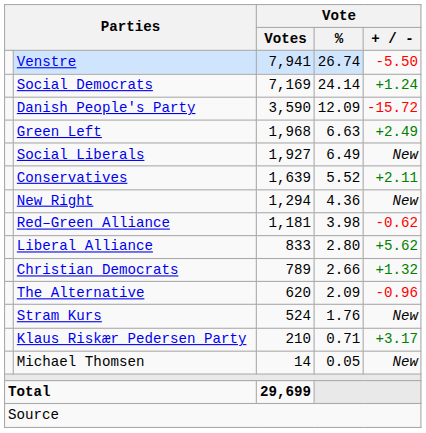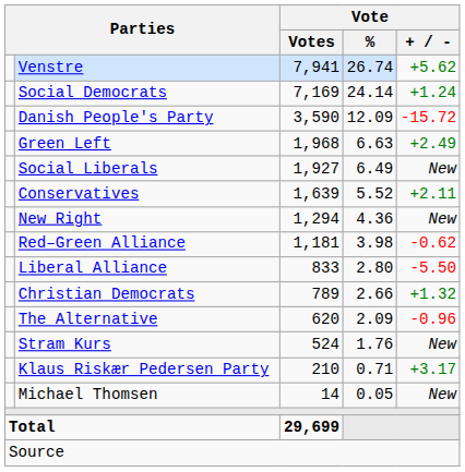Venstre | Vote / + / -: -5.50 -> +5.62
Liberal Alliance | Vote / + / -: +5.62 -> -5.50
